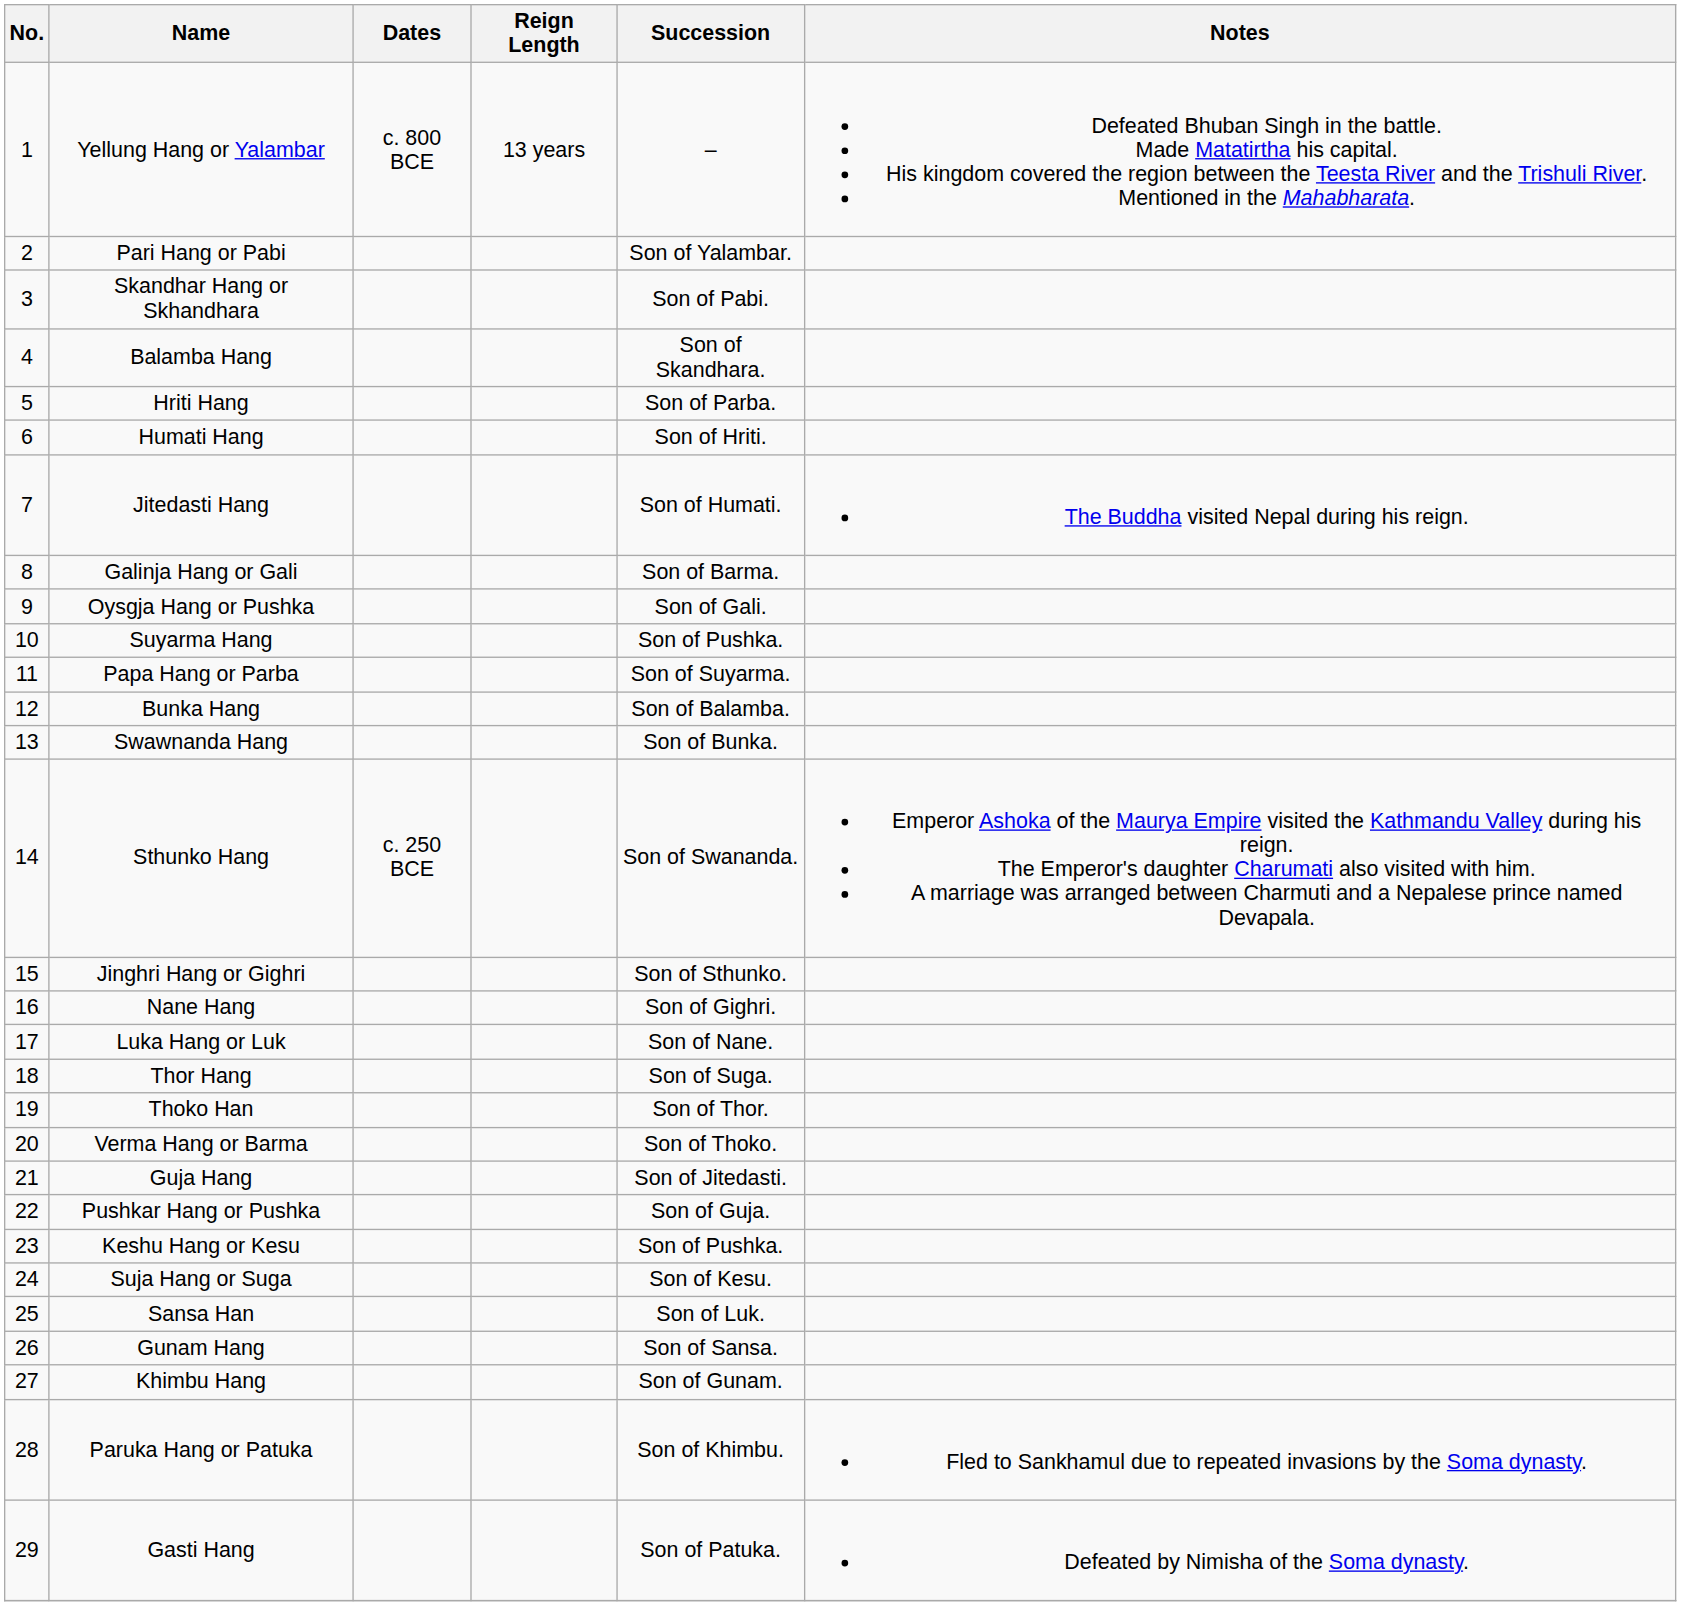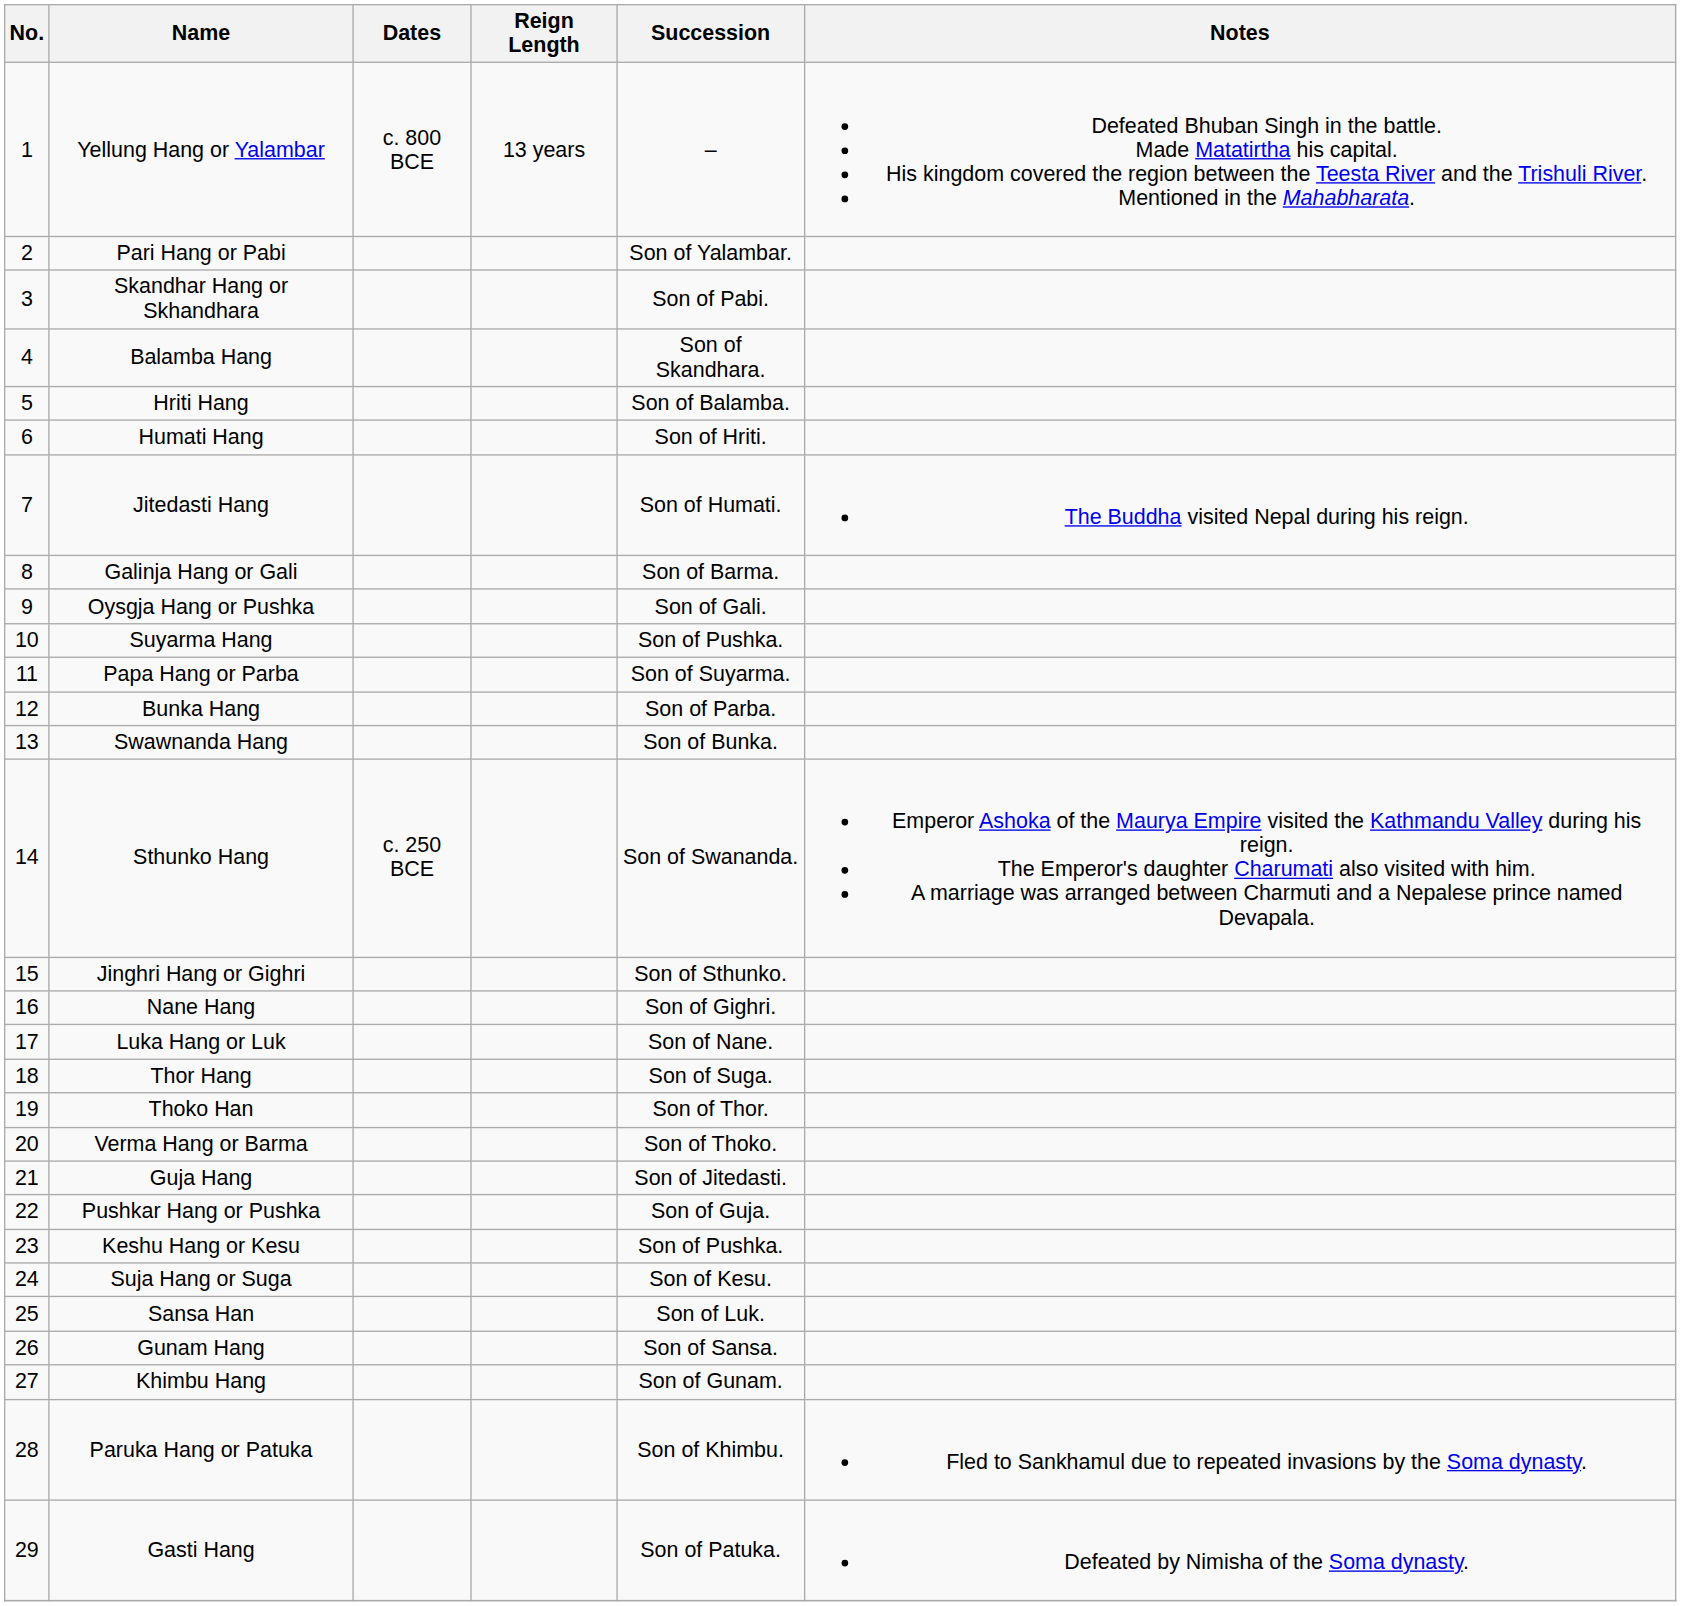Hriti Hang | Succession: Son of Parba. -> Son of Balamba.
Bunka Hang | Succession: Son of Balamba. -> Son of Parba.
